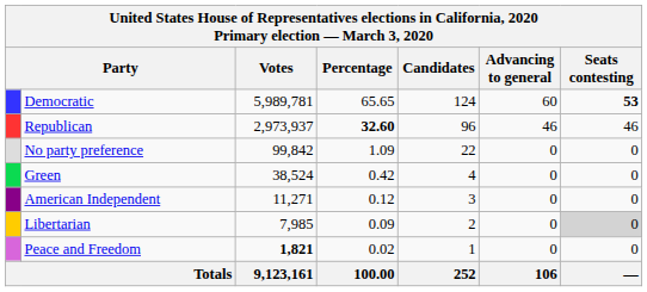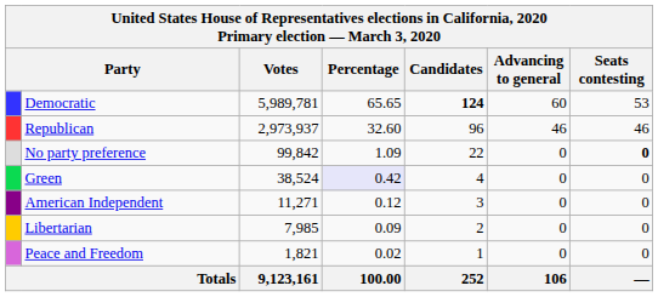Democratic | Candidates: normal -> bold
Democratic | Seats contesting: bold -> normal
Republican | Percentage: bold -> normal
No party preference | Seats contesting: normal -> bold
Green | Percentage: no background -> lavender background
Libertarian | Seats contesting: lightgrey background -> no background
Peace and Freedom | Votes: bold -> normal
